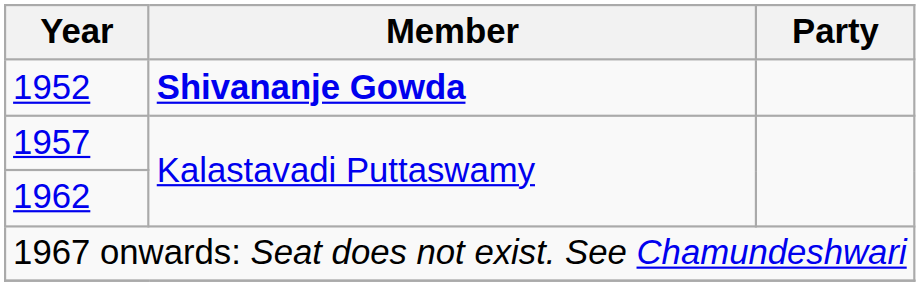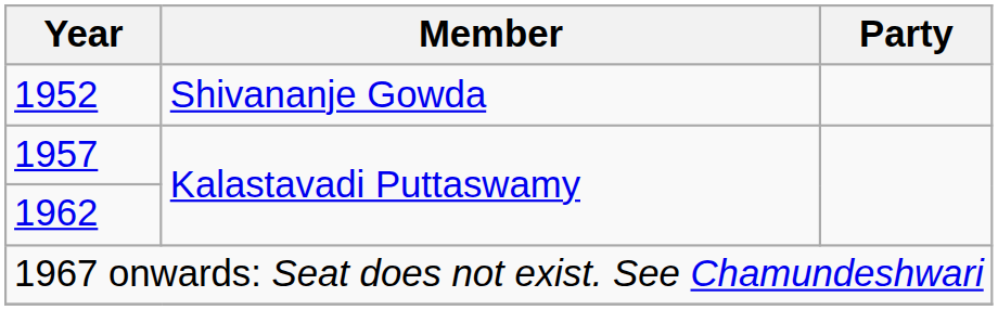1952 | Member: bold -> normal
